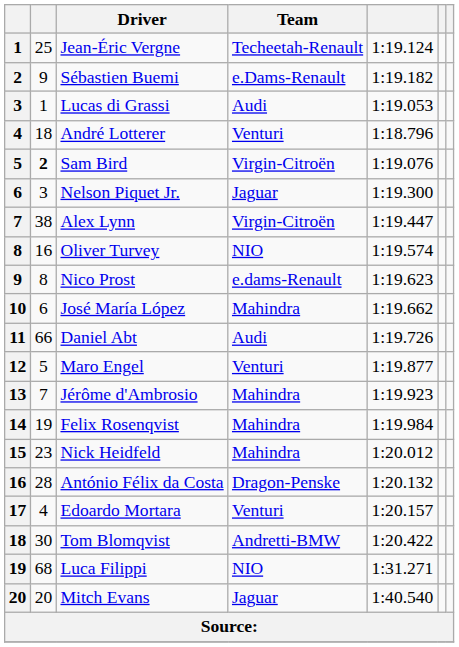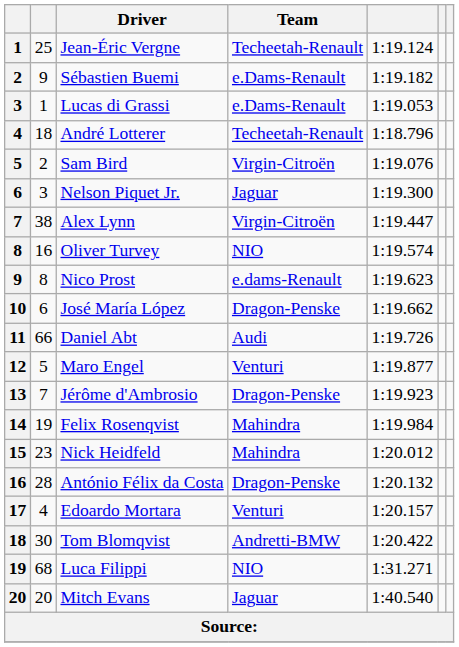Lucas di Grassi | Team: Audi -> e.Dams-Renault
André Lotterer | Team: Venturi -> Techeetah-Renault
Sam Bird | column 2: bold -> normal
José María López | Team: Mahindra -> Dragon-Penske
Jérôme d'Ambrosio | Team: Mahindra -> Dragon-Penske
